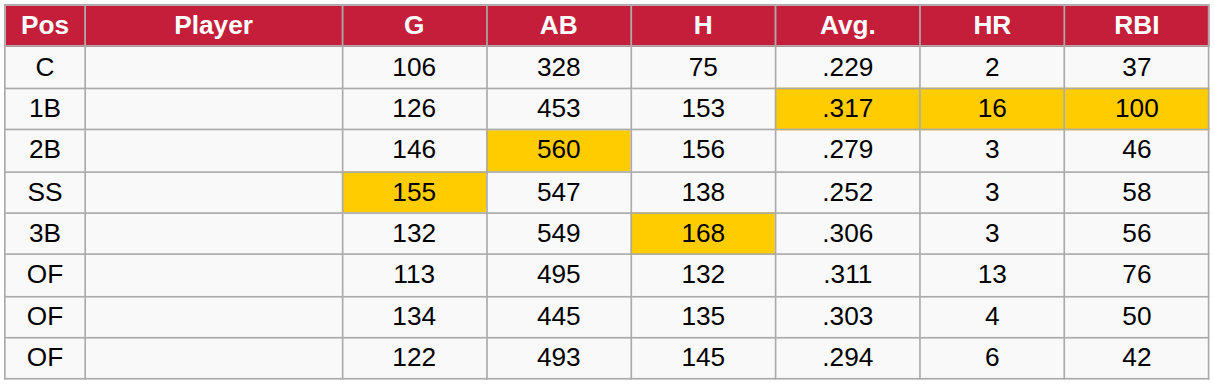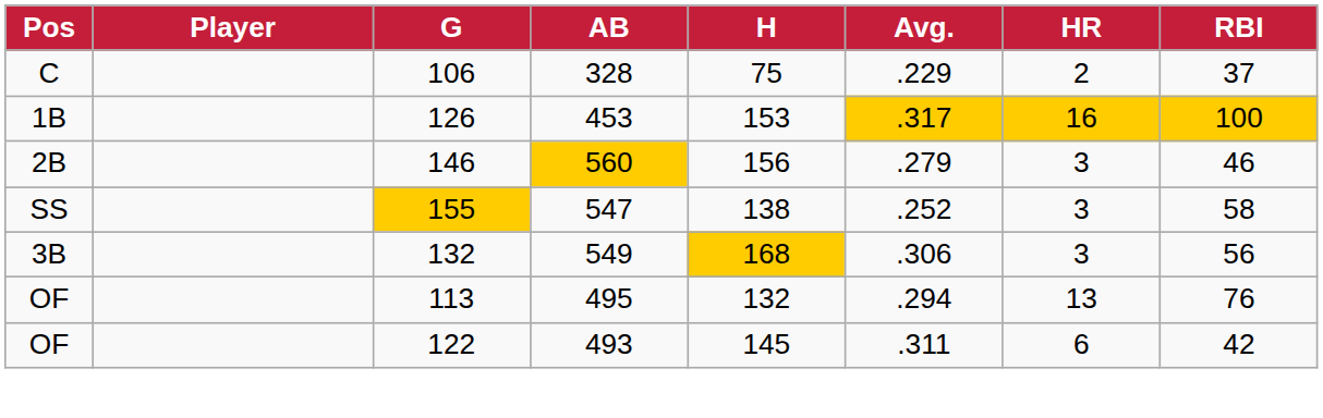113 | Avg.: .311 -> .294
- row: OF | 134 | 445 | 135 | .303 | 4 | 50
122 | Avg.: .294 -> .311
